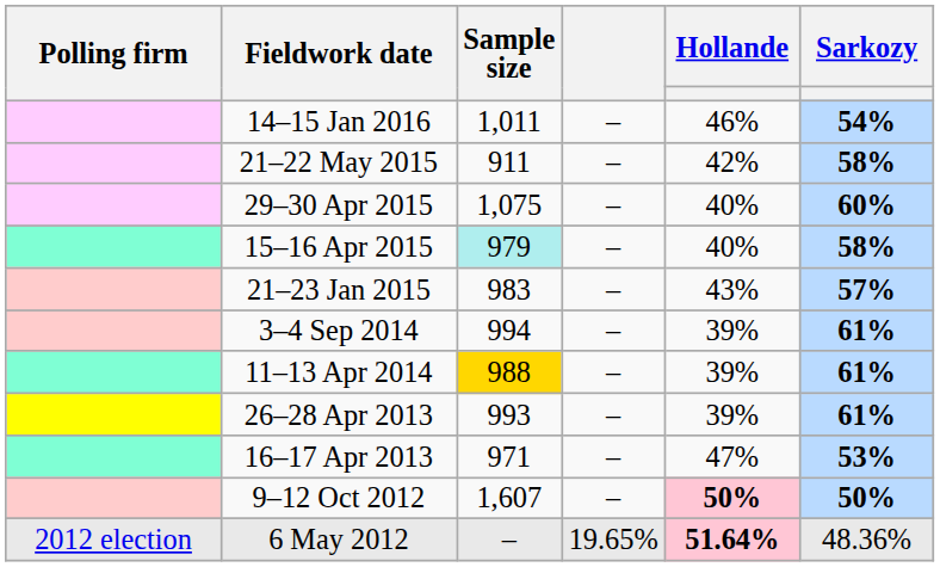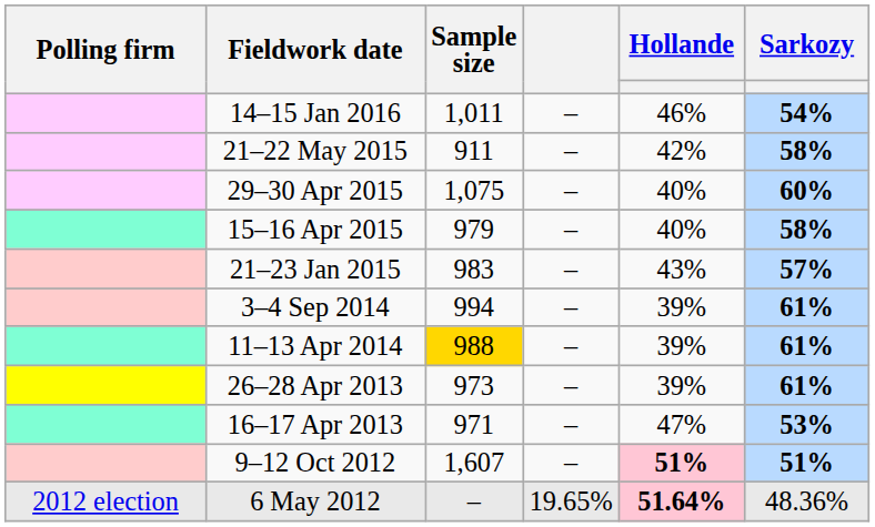15–16 Apr 2015 | Sample size: paleturquoise background -> no background
26–28 Apr 2013 | Sample size: 993 -> 973
9–12 Oct 2012 | Hollande: 50% -> 51%
9–12 Oct 2012 | Sarkozy: 50% -> 51%
